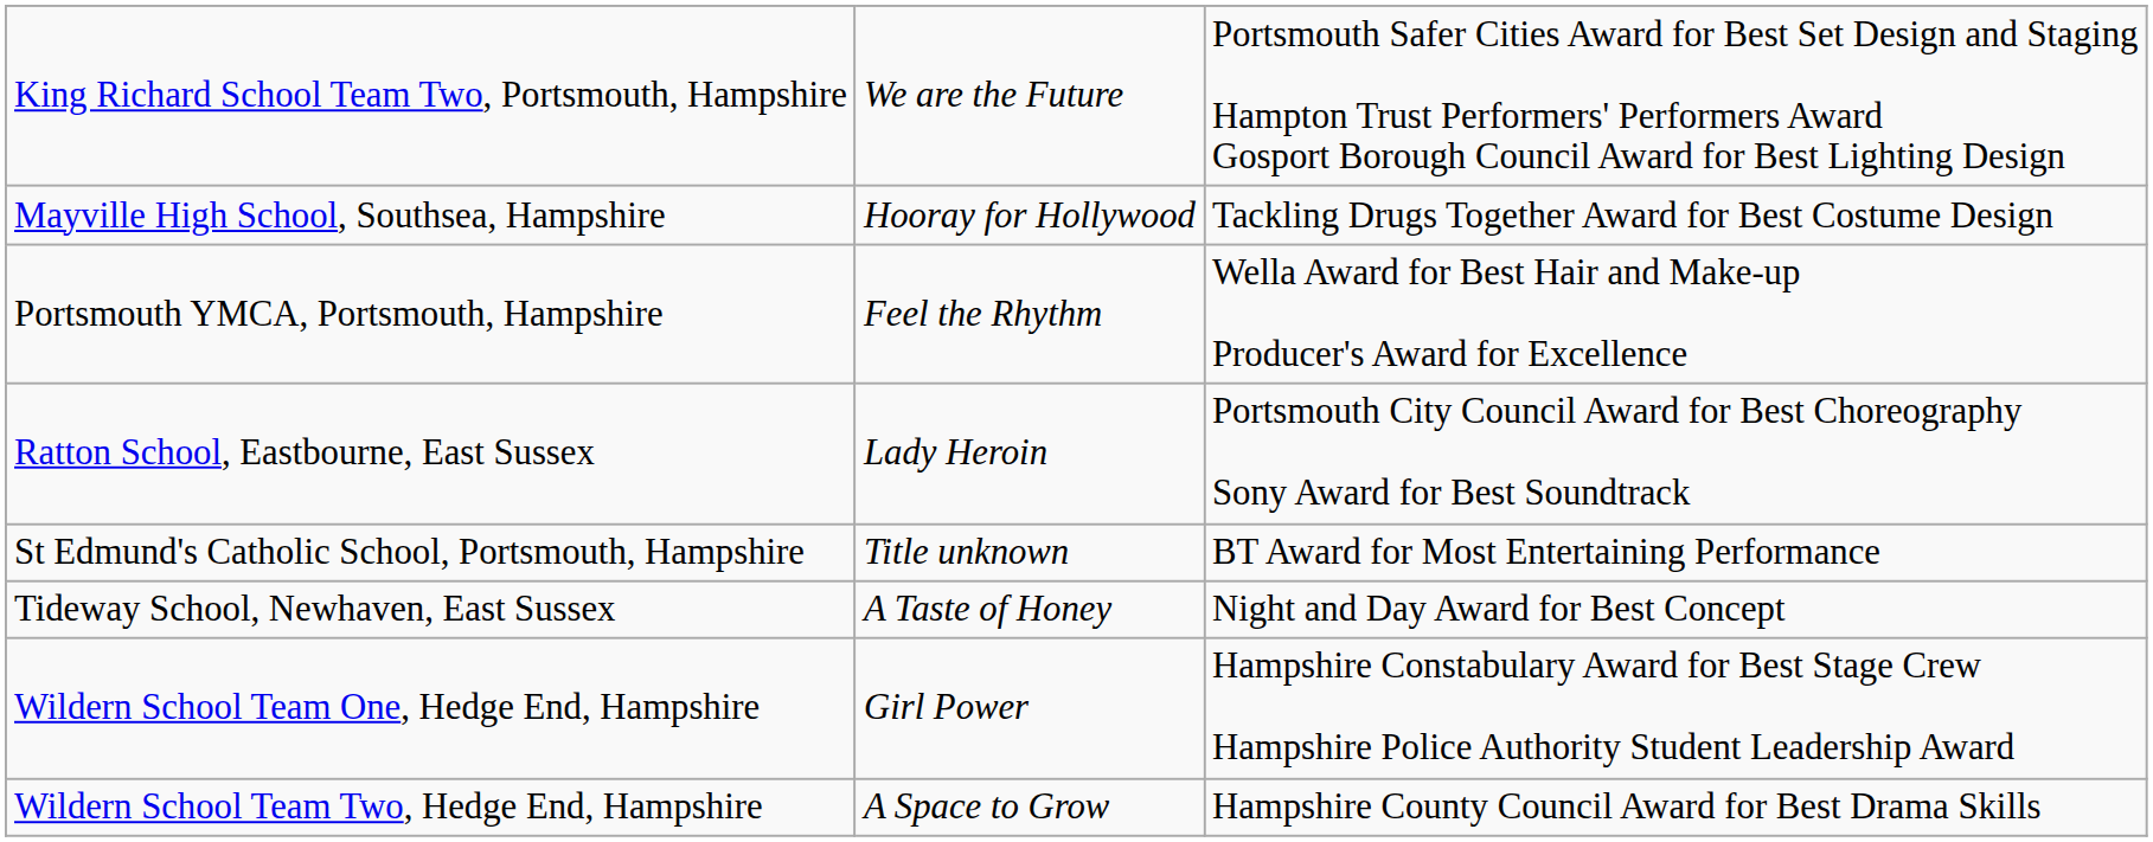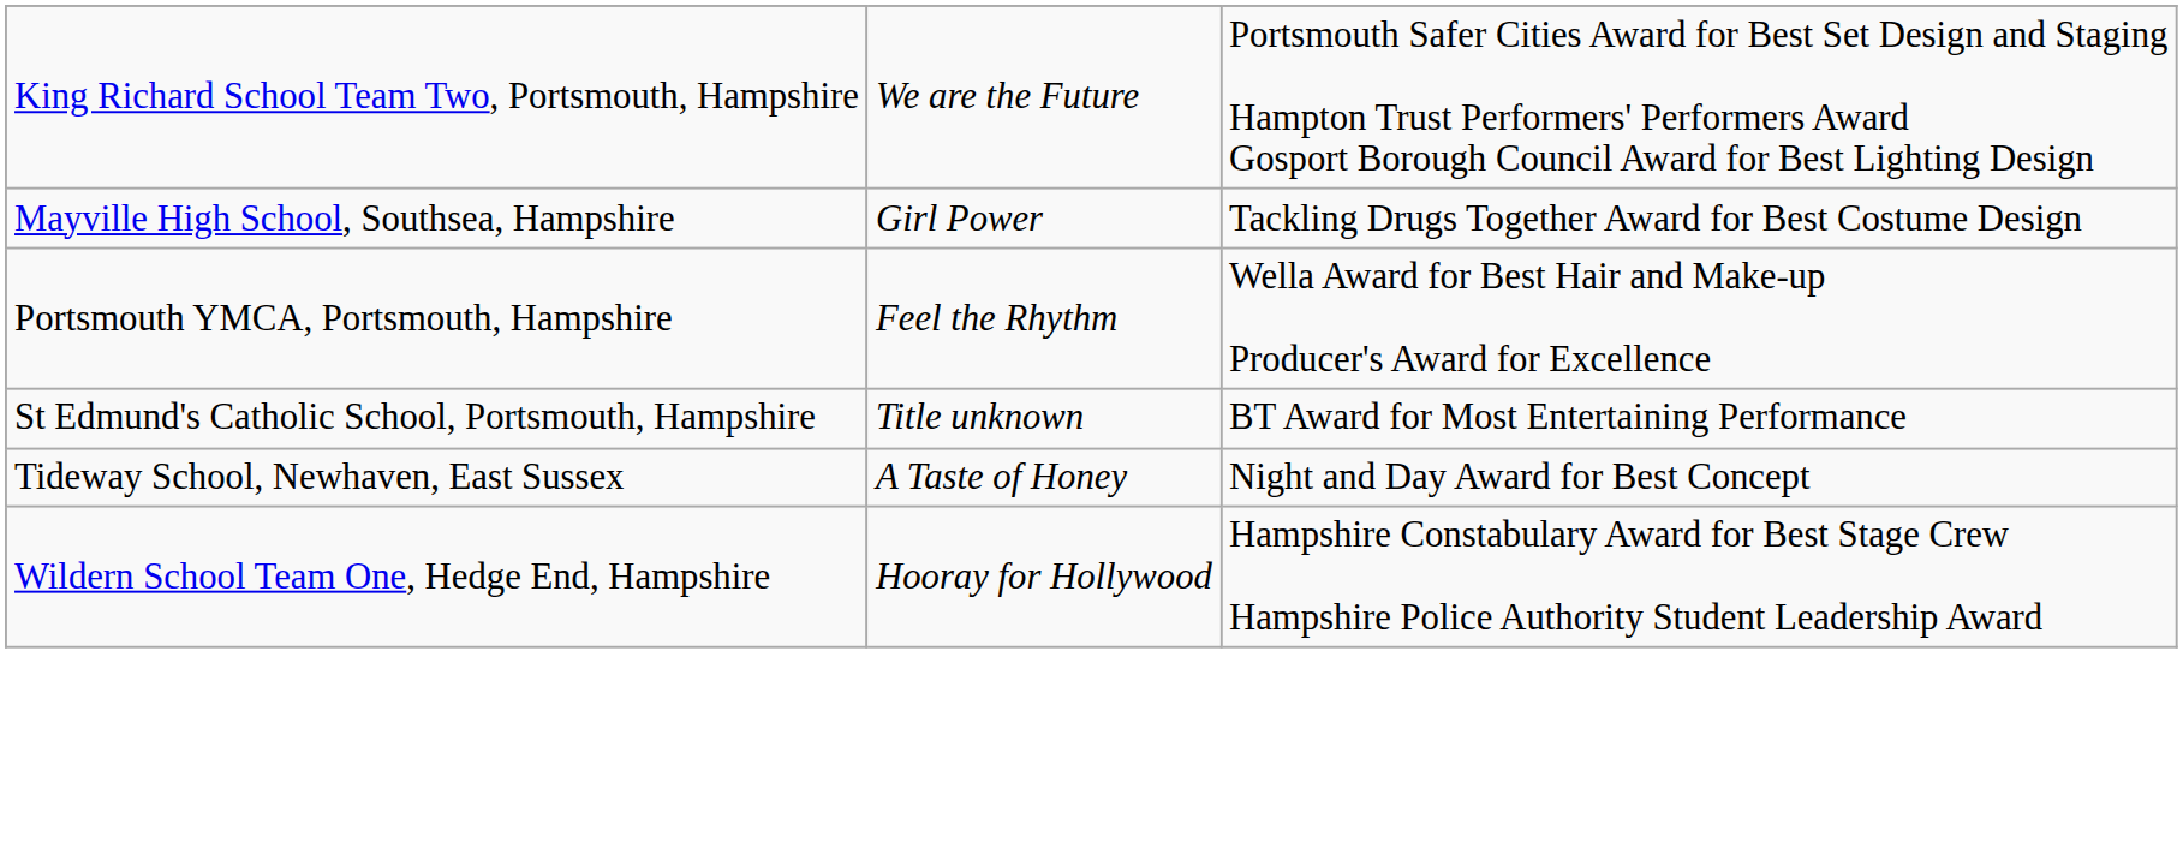Mayville High School, Southsea, Hampshire | column 2: Hooray for Hollywood -> Girl Power
- row: Ratton School, Eastbourne, East Sussex | Lady Heroin | Portsmouth City Council Award for Best Choreography Sony Award for Best Soundtrack
Wildern School Team One, Hedge End, Hampshire | column 2: Girl Power -> Hooray for Hollywood
- row: Wildern School Team Two, Hedge End, Hampshire | A Space to Grow | Hampshire County Council Award for Best Drama Skills
